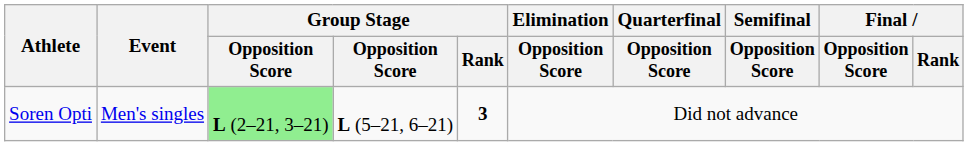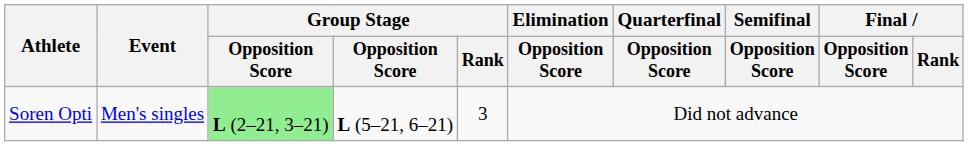Soren Opti | Group Stage / Rank: bold -> normal
